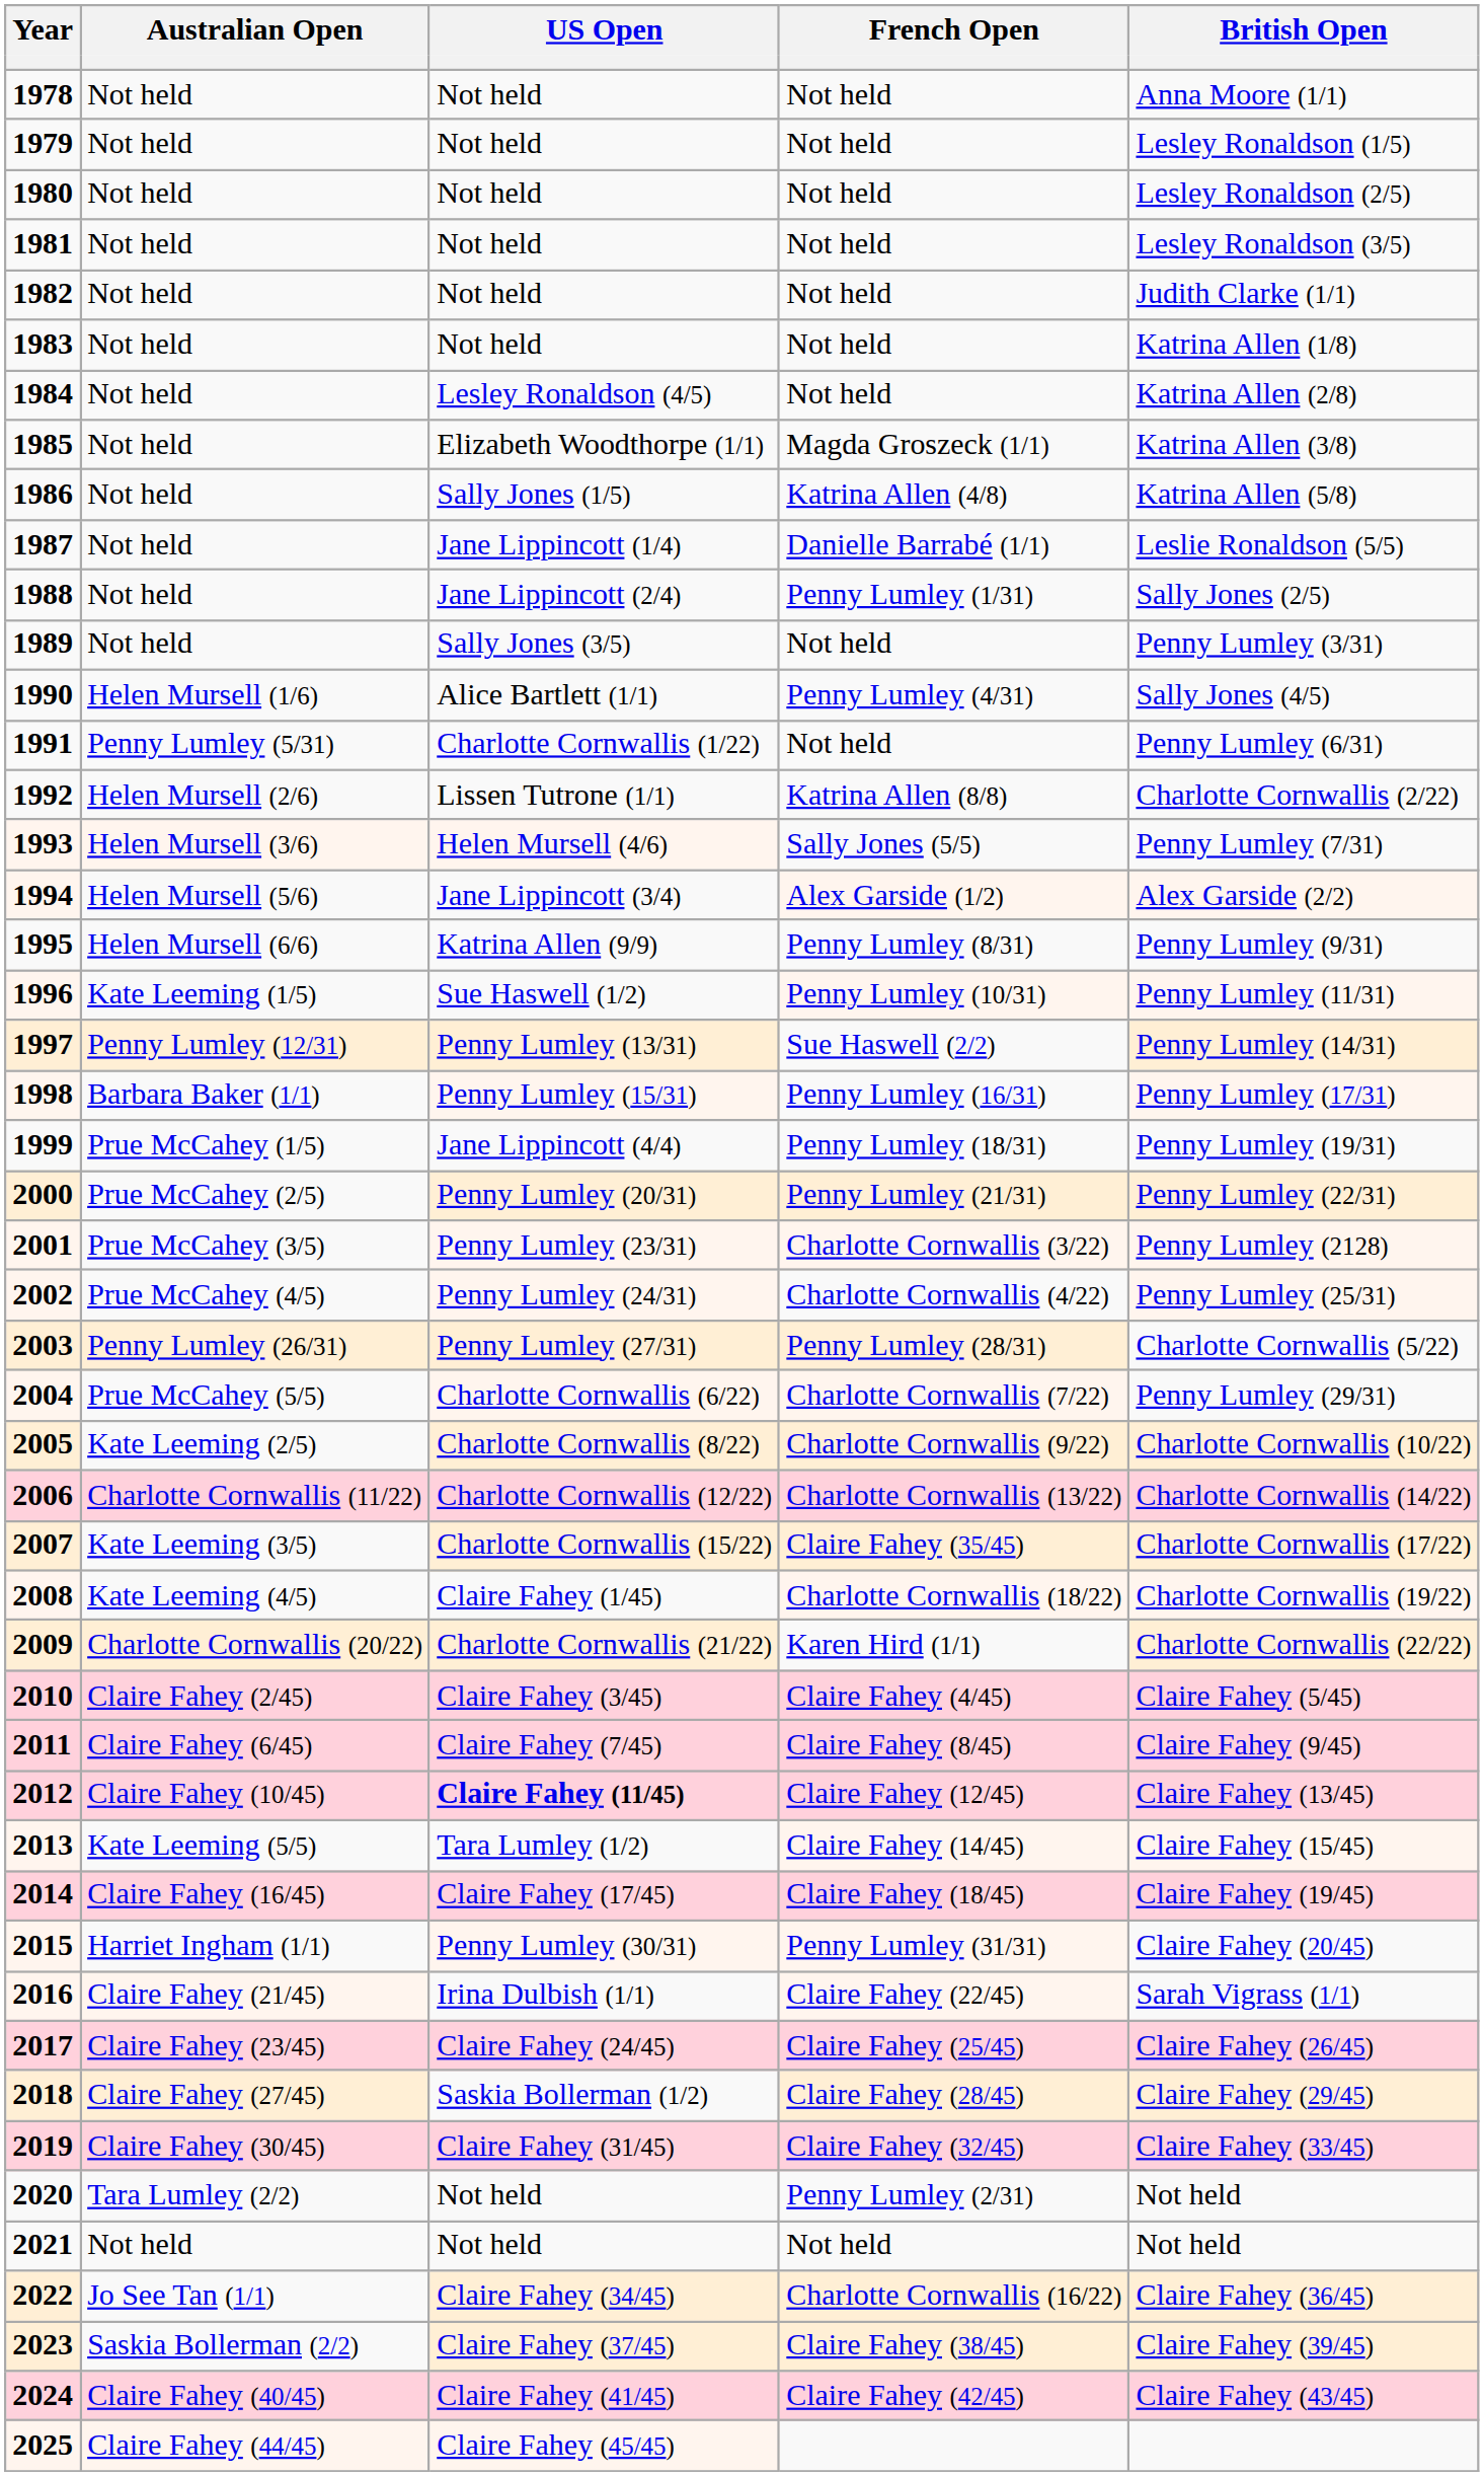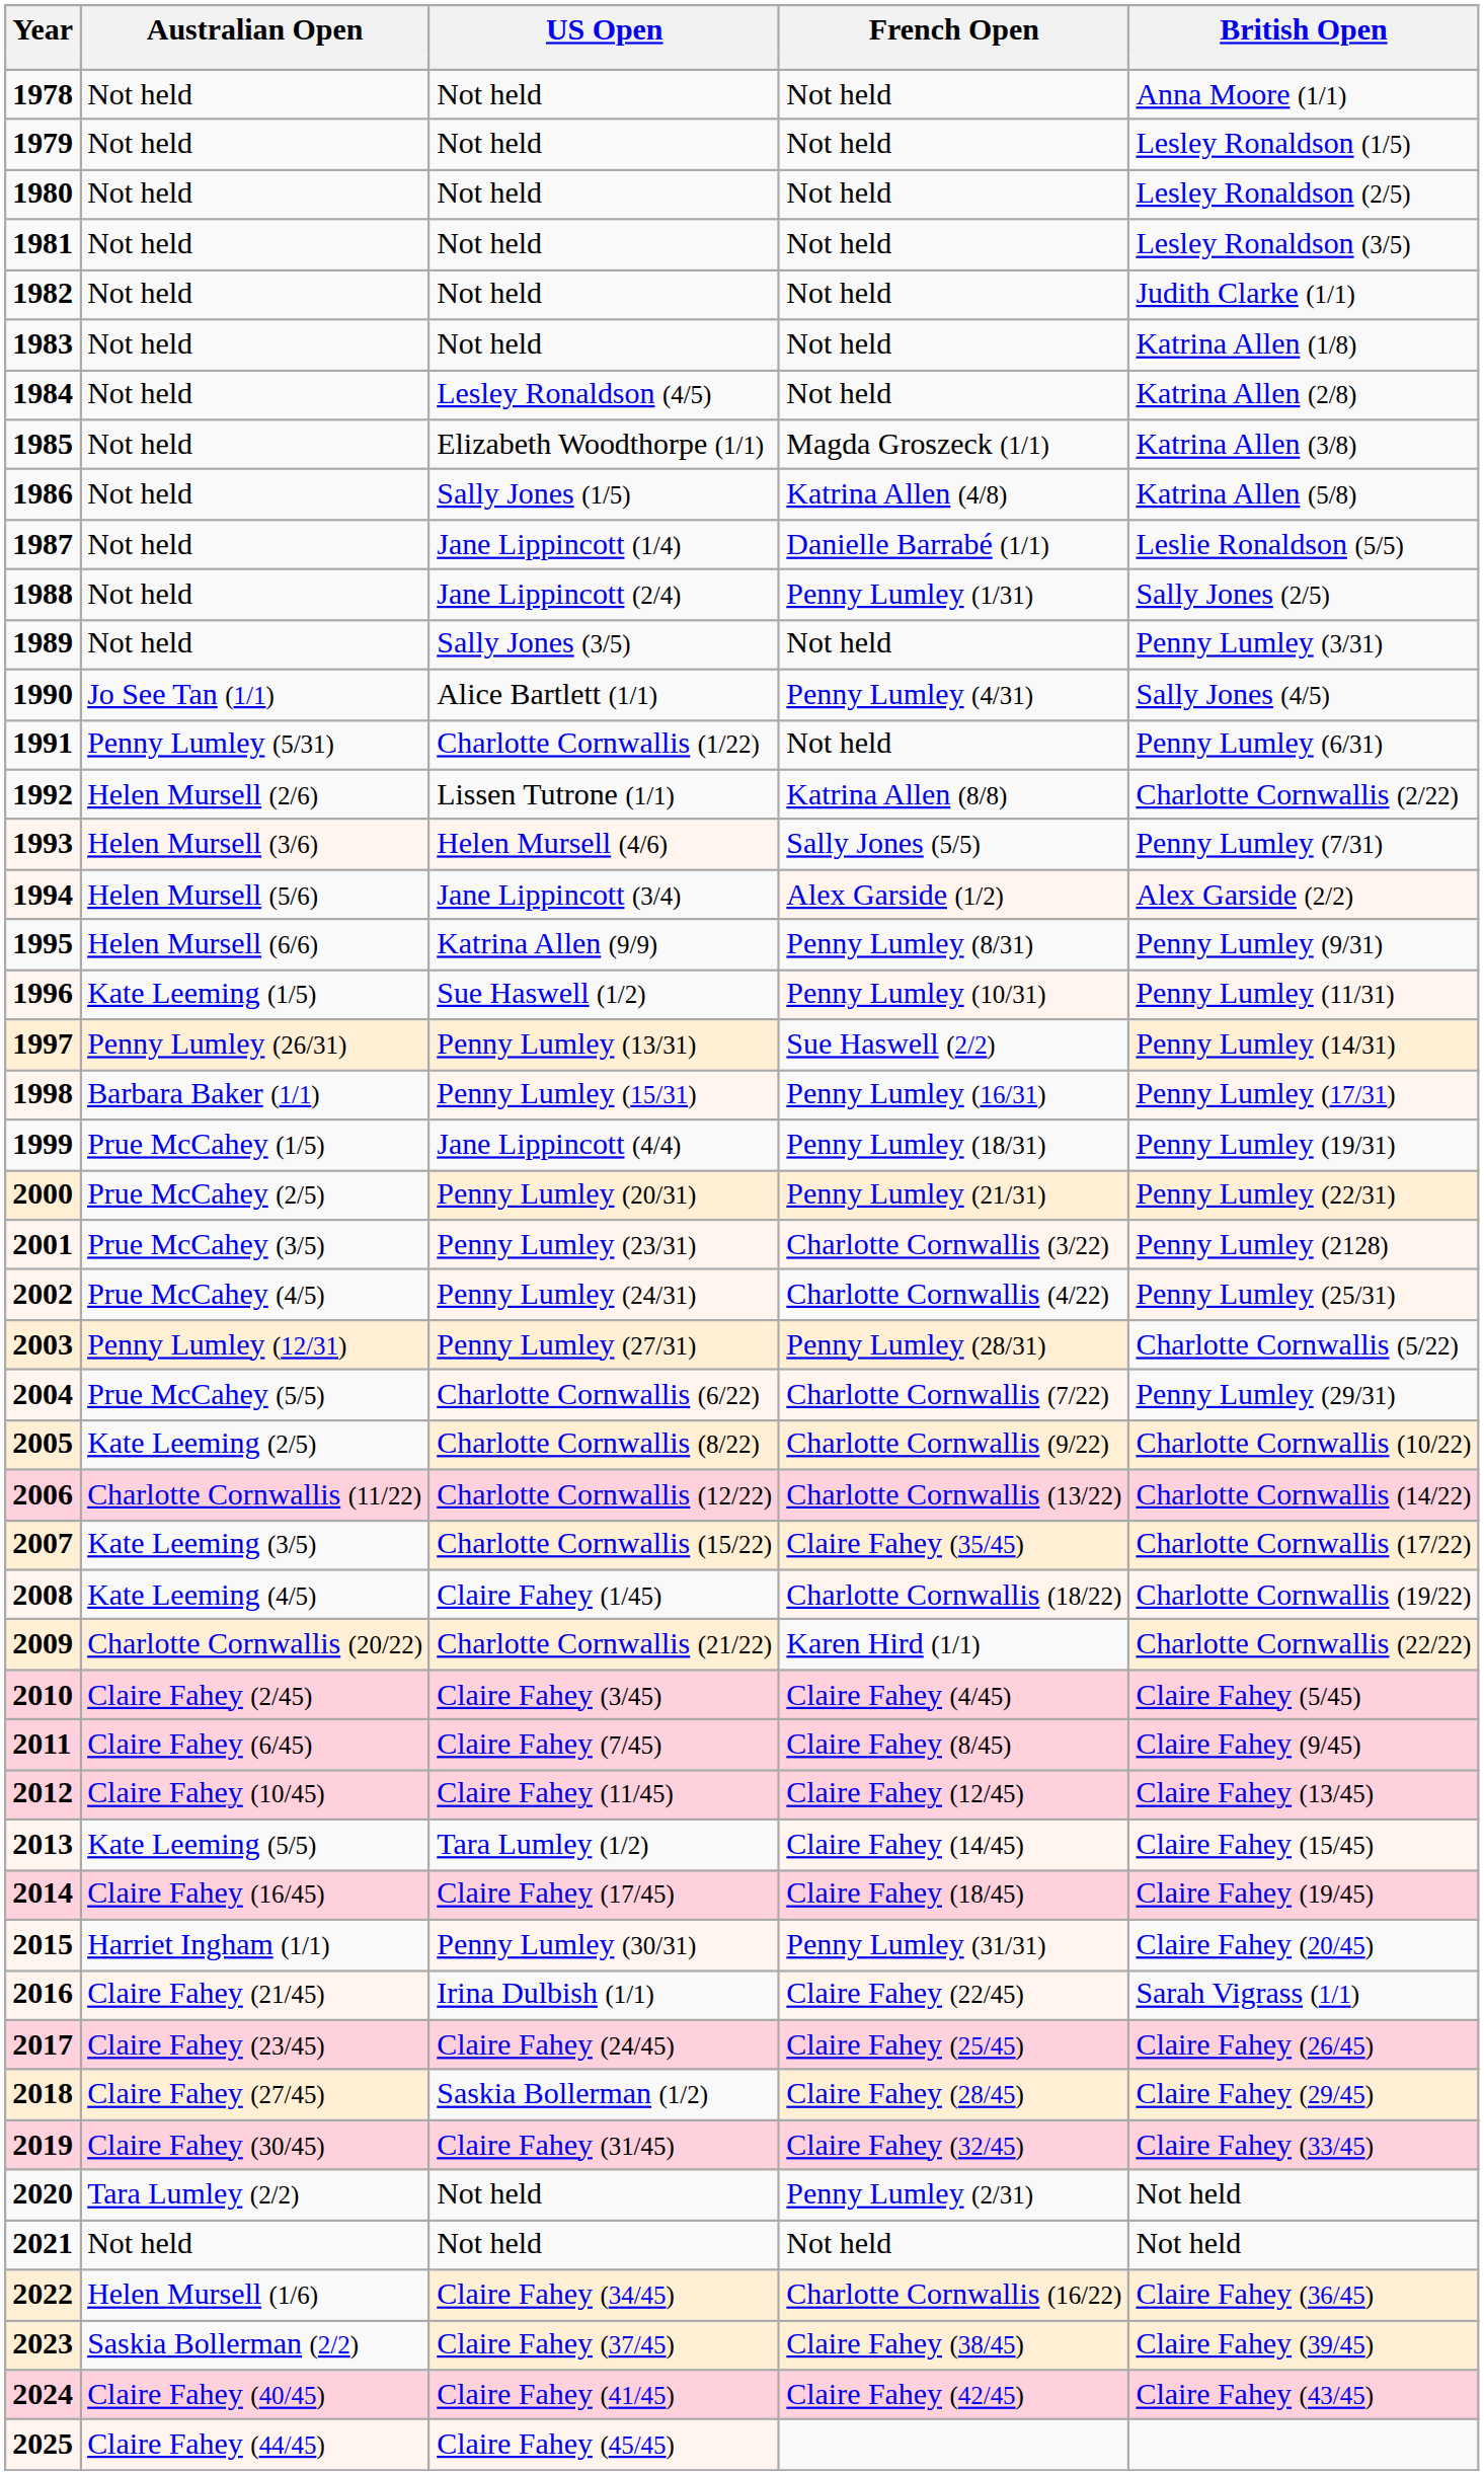1990 | Australian Open: Helen Mursell (1/6) -> Jo See Tan (1/1)
1997 | Australian Open: Penny Lumley (12/31) -> Penny Lumley (26/31)
2003 | Australian Open: Penny Lumley (26/31) -> Penny Lumley (12/31)
2012 | US Open: bold -> normal
2022 | Australian Open: Jo See Tan (1/1) -> Helen Mursell (1/6)
